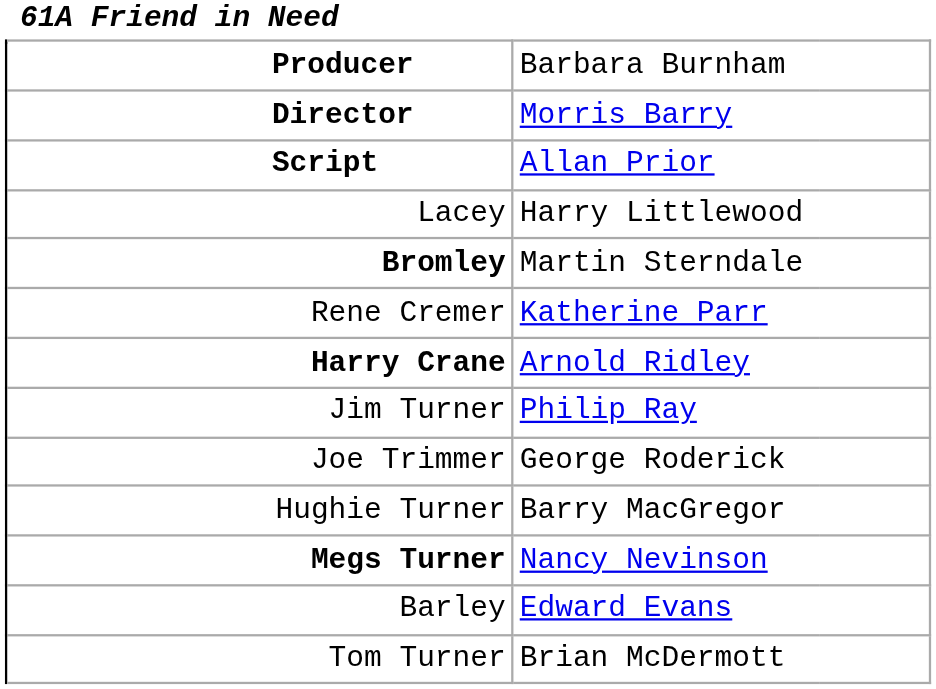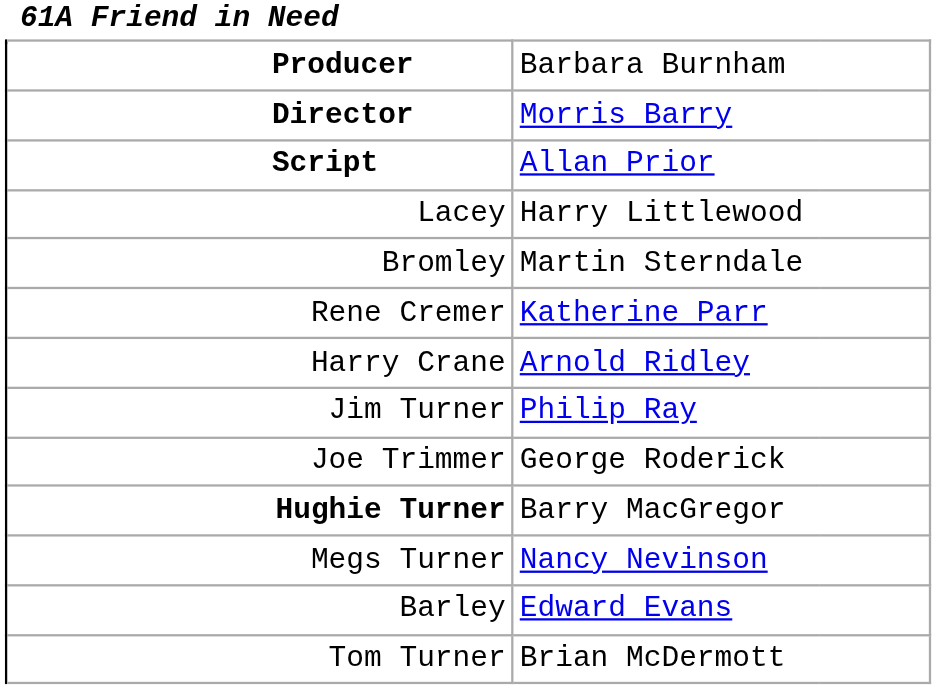Bromley | column 2: bold -> normal
Harry Crane | column 2: bold -> normal
Hughie Turner | column 2: normal -> bold
Megs Turner | column 2: bold -> normal
